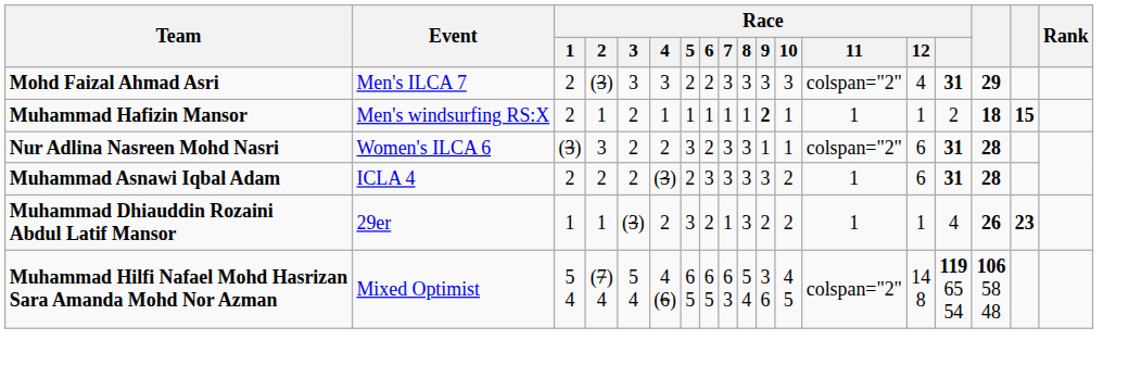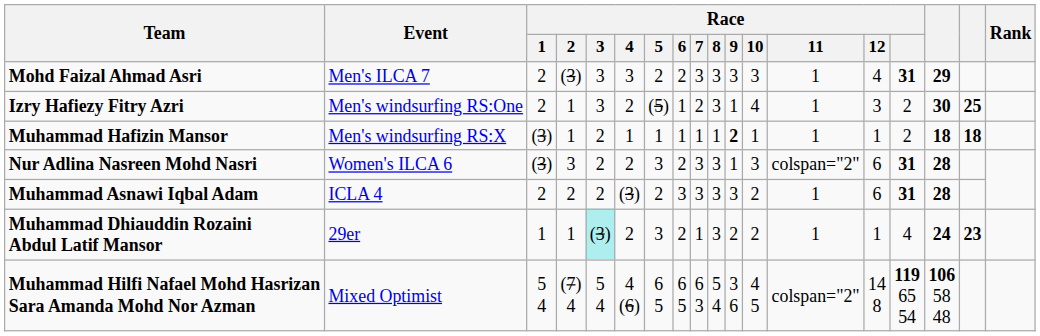Mohd Faizal Ahmad Asri | Race / 11: colspan="2" -> 1
+ row: Izry Hafiezy Fitry Azri | Men's windsurfing RS:One | 2 | 1 | 3 | 2 | (5) | 1 | 2 | 3 | 1 | 4 | 1 | 3 | 2 | 30 | 25
Muhammad Hafizin Mansor | Race / 1: 2 -> (3)
Muhammad Hafizin Mansor | column 17: 15 -> 18
Nur Adlina Nasreen Mohd Nasri | Race / 10: 1 -> 3
Muhammad Dhiauddin Rozaini Abdul Latif Mansor | Race / 3: no background -> paleturquoise background
Muhammad Dhiauddin Rozaini Abdul Latif Mansor | column 16: 26 -> 24
